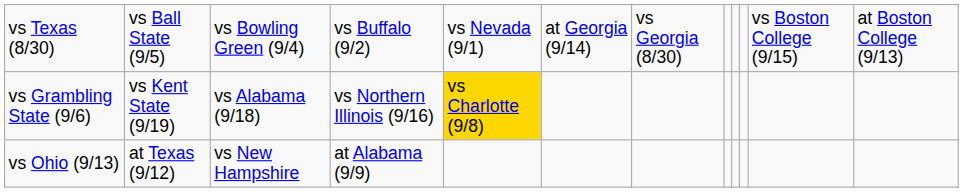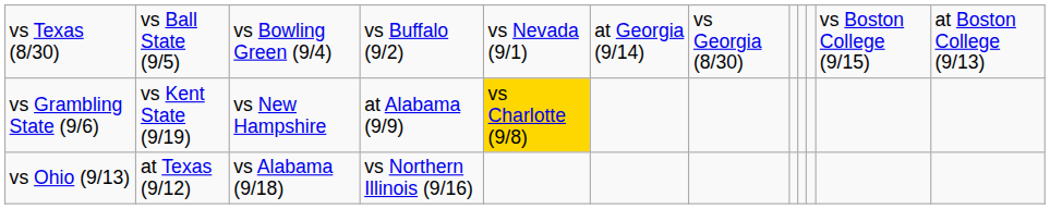vs Grambling State (9/6) | column 3: vs Alabama (9/18) -> vs New Hampshire
vs Grambling State (9/6) | column 4: vs Northern Illinois (9/16) -> at Alabama (9/9)
vs Ohio (9/13) | column 3: vs New Hampshire -> vs Alabama (9/18)
vs Ohio (9/13) | column 4: at Alabama (9/9) -> vs Northern Illinois (9/16)
